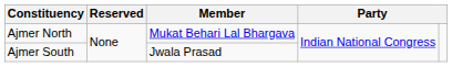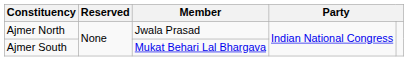Ajmer North | Member: Mukat Behari Lal Bhargava -> Jwala Prasad
Ajmer South | Member: Jwala Prasad -> Mukat Behari Lal Bhargava
